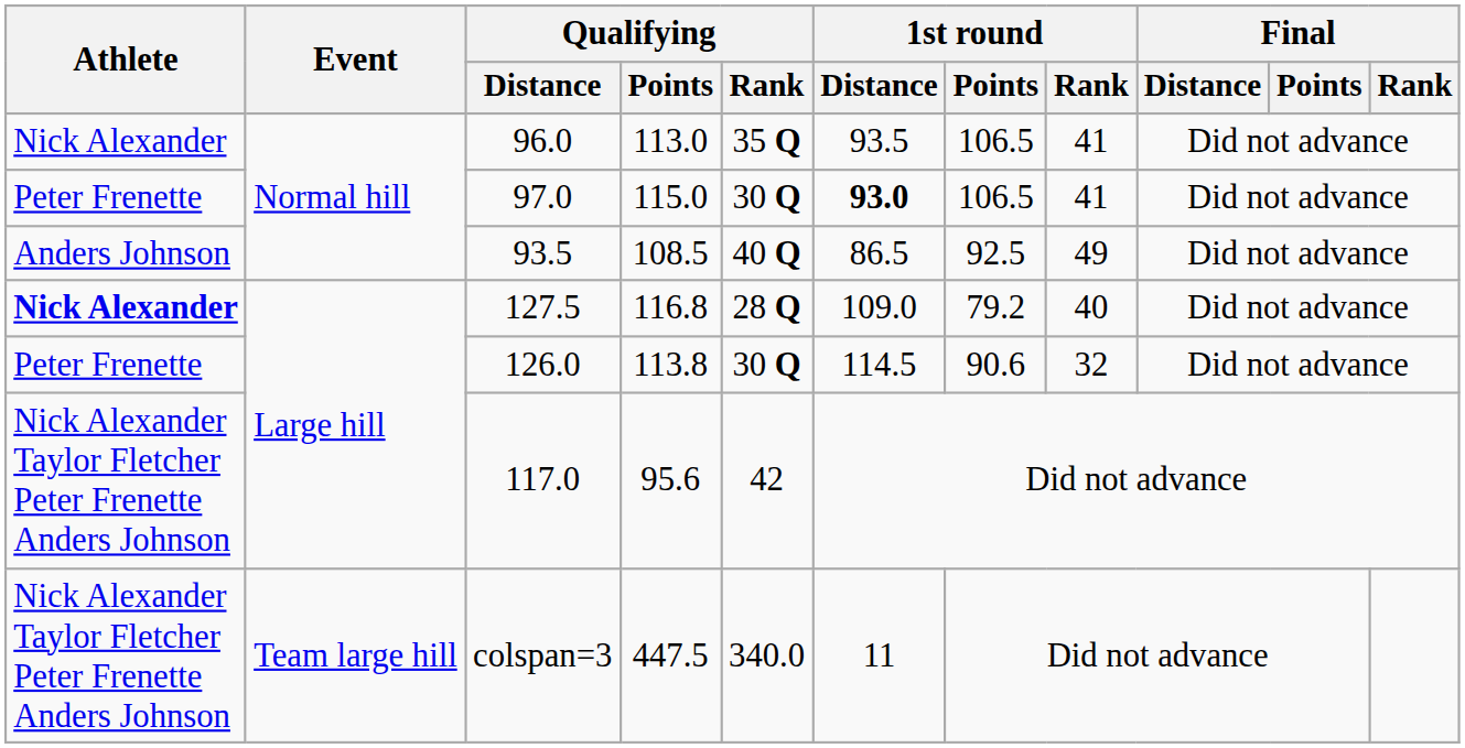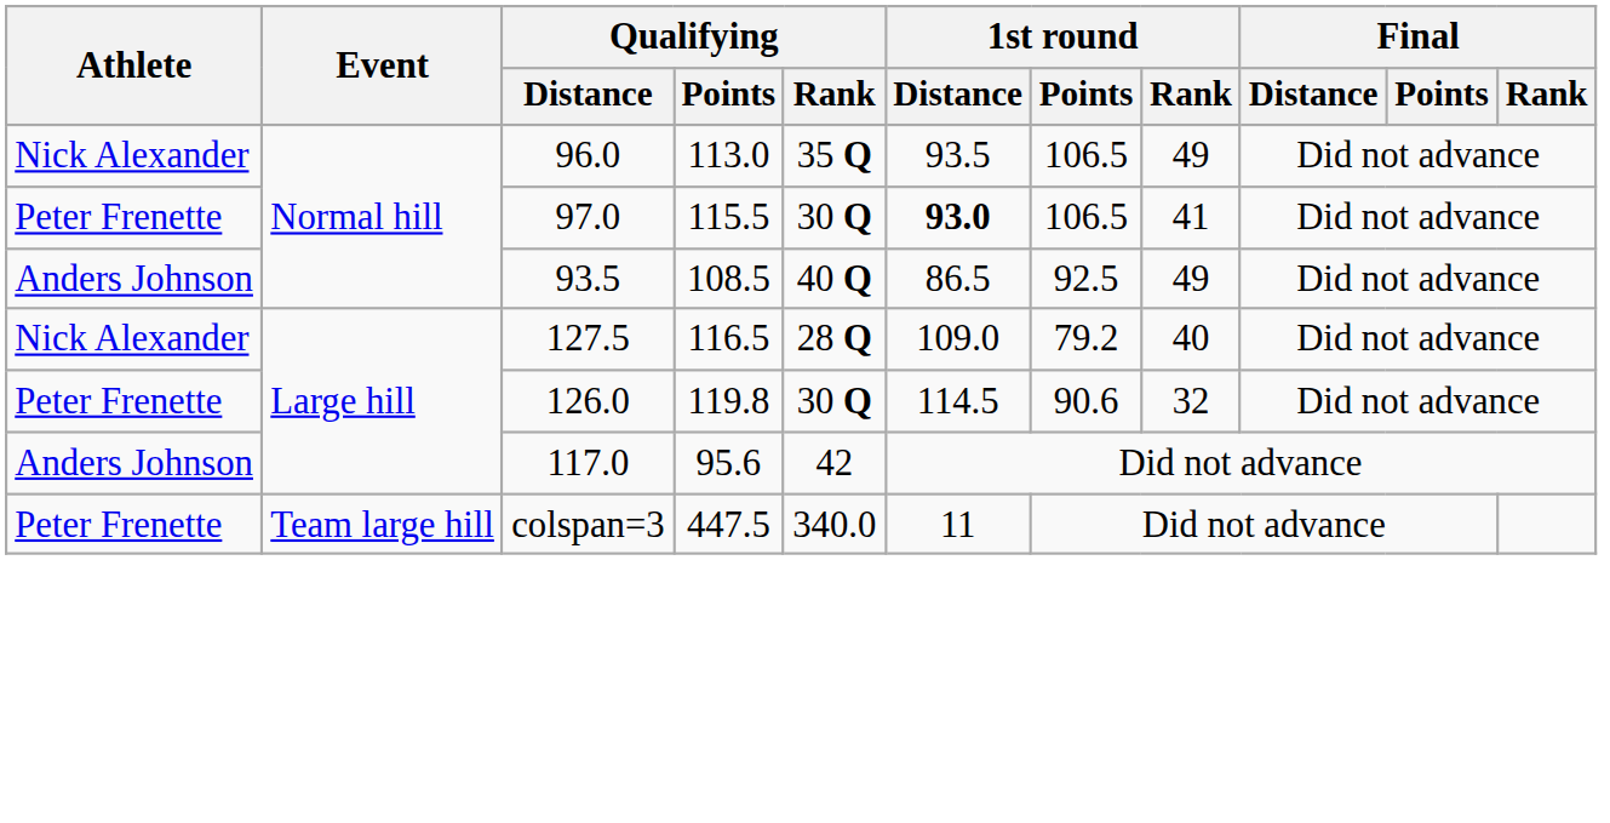96.0 | 1st round / Rank: 41 -> 49
97.0 | Qualifying / Points: 115.0 -> 115.5
127.5 | Athlete: bold -> normal
127.5 | Qualifying / Points: 116.8 -> 116.5
126.0 | Qualifying / Points: 113.8 -> 119.8
117.0 | Athlete: Nick Alexander Taylor Fletcher Peter Frenette Anders Johnson -> Anders Johnson
colspan=3 | Athlete: Nick Alexander Taylor Fletcher Peter Frenette Anders Johnson -> Peter Frenette
